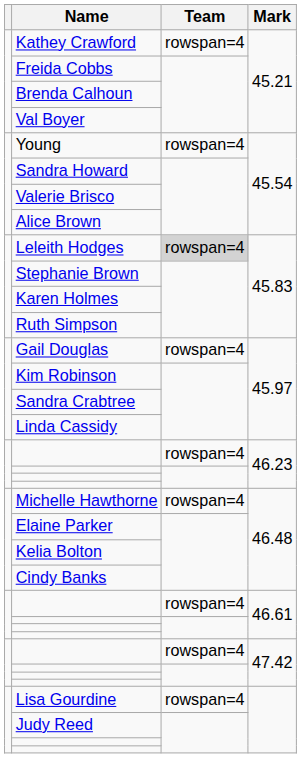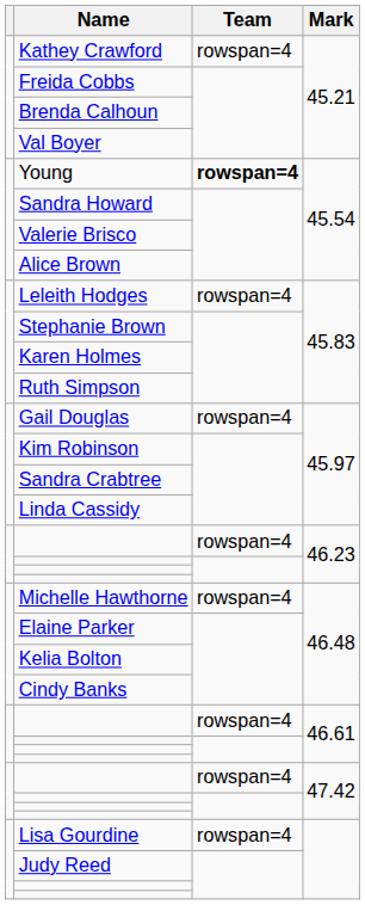Young | Team: normal -> bold
Leleith Hodges | Team: lightgrey background -> no background
